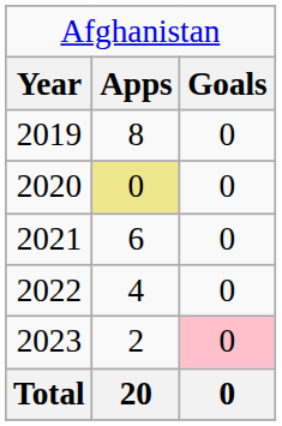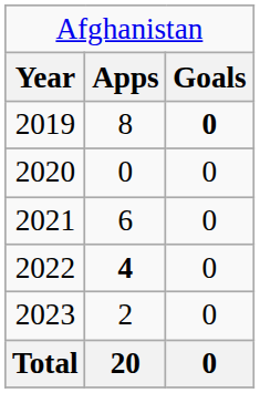2019 | column 3: normal -> bold
2020 | column 2: khaki background -> no background
2022 | column 2: normal -> bold
2023 | column 3: pink background -> no background
